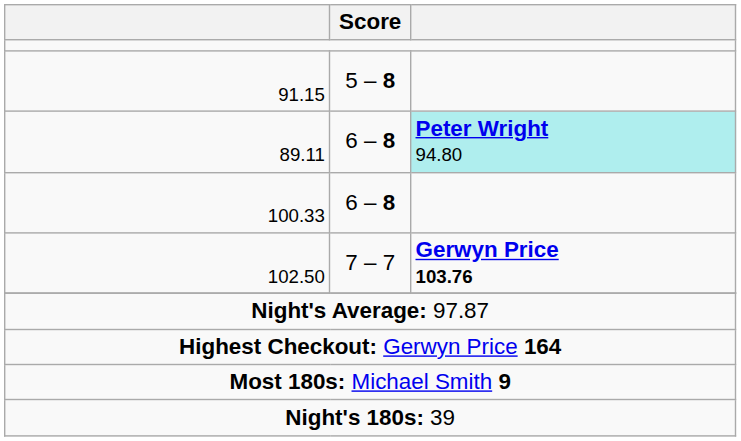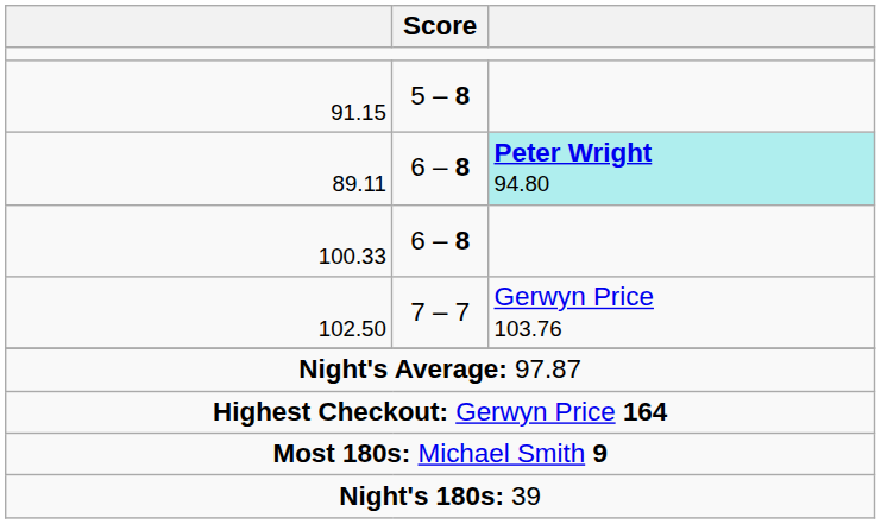102.50 | column 3: bold -> normal
